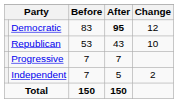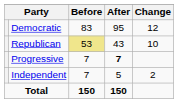Democratic | After: bold -> normal
Republican | Before: no background -> khaki background
Progressive | After: normal -> bold
